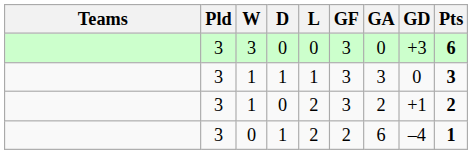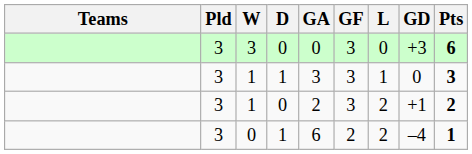columns swapped: L <-> GA
